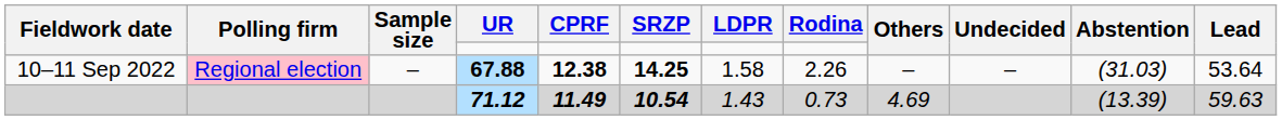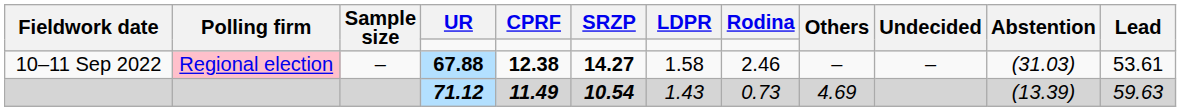10–11 Sep 2022 | SRZP: 14.25 -> 14.27
10–11 Sep 2022 | Rodina: 2.26 -> 2.46
10–11 Sep 2022 | Lead: 53.64 -> 53.61
